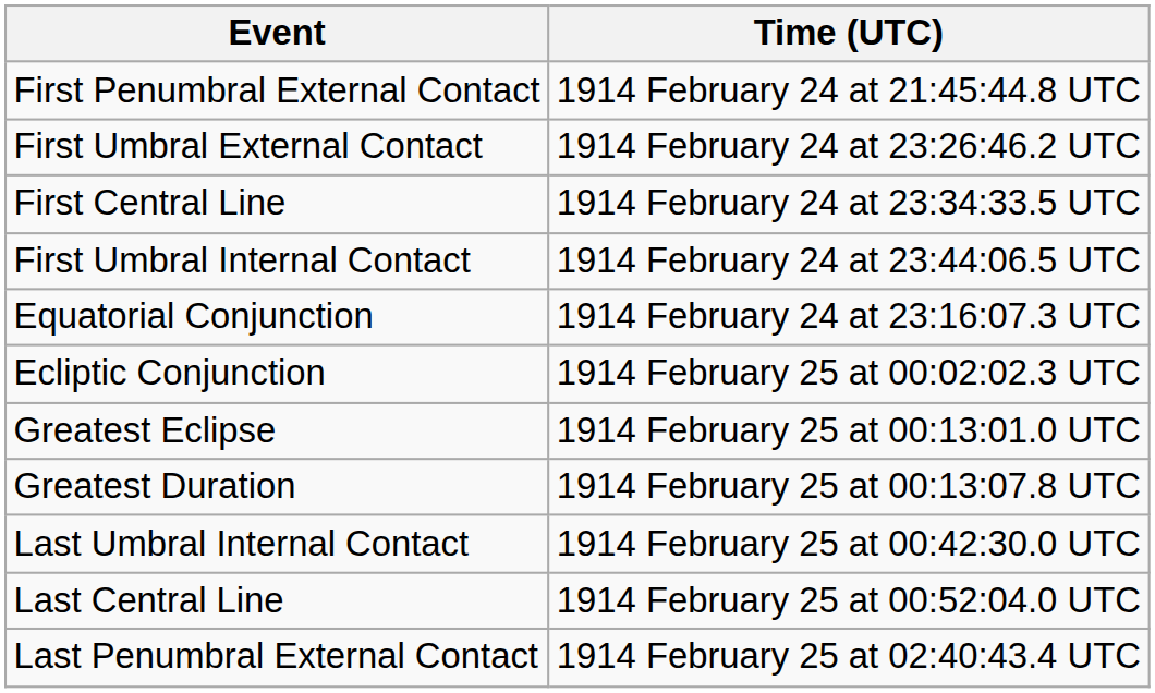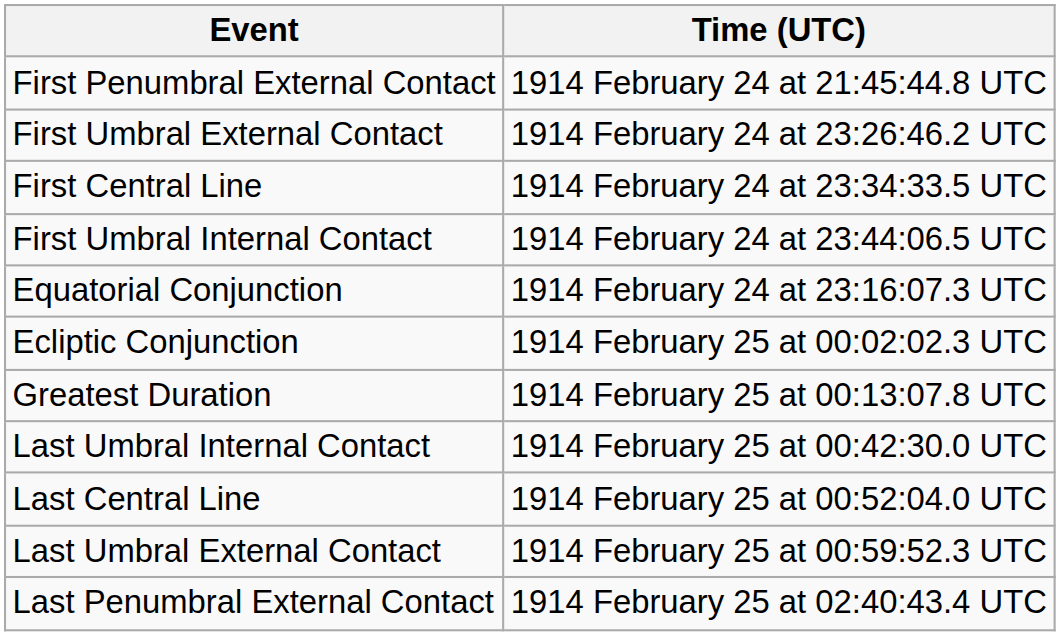- row: Greatest Eclipse | 1914 February 25 at 00:13:01.0 UTC
+ row: Last Umbral External Contact | 1914 February 25 at 00:59:52.3 UTC
